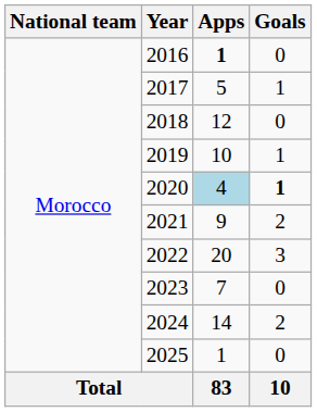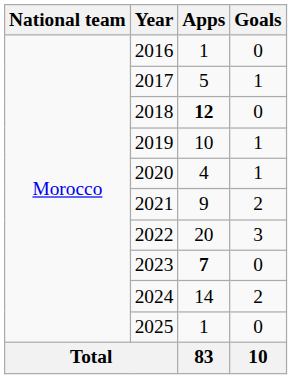2016 | Apps: bold -> normal
2018 | Apps: normal -> bold
2020 | Apps: lightblue background -> no background
2020 | Goals: bold -> normal
2023 | Apps: normal -> bold
